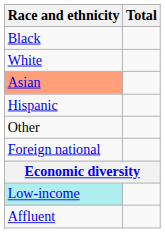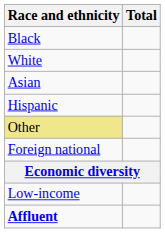Asian | Race and ethnicity: lightsalmon background -> no background
Other | Race and ethnicity: no background -> khaki background
Low-income | Race and ethnicity: paleturquoise background -> no background
Affluent | Race and ethnicity: normal -> bold
